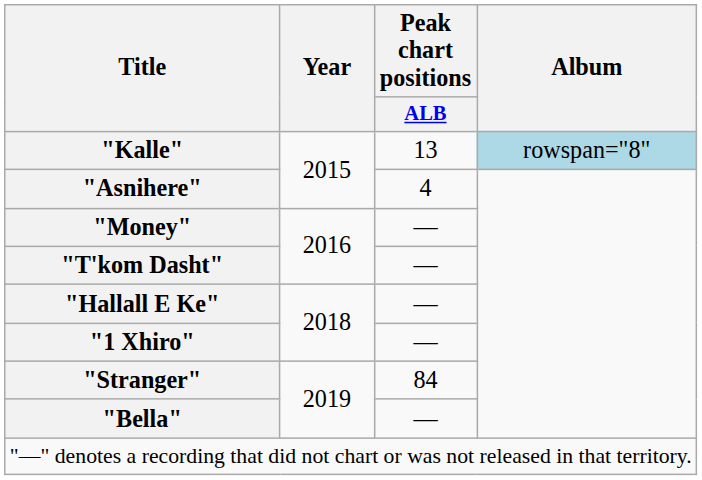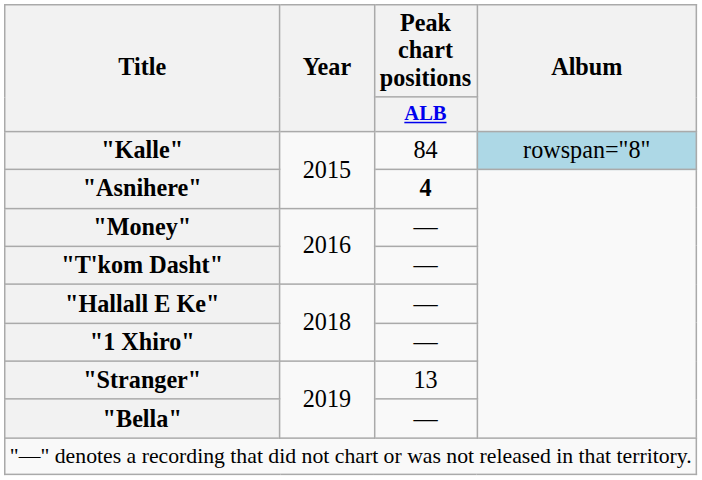"Kalle" | Peak chart positions / ALB: 13 -> 84
"Asnihere" | Peak chart positions / ALB: normal -> bold
"Stranger" | Peak chart positions / ALB: 84 -> 13
